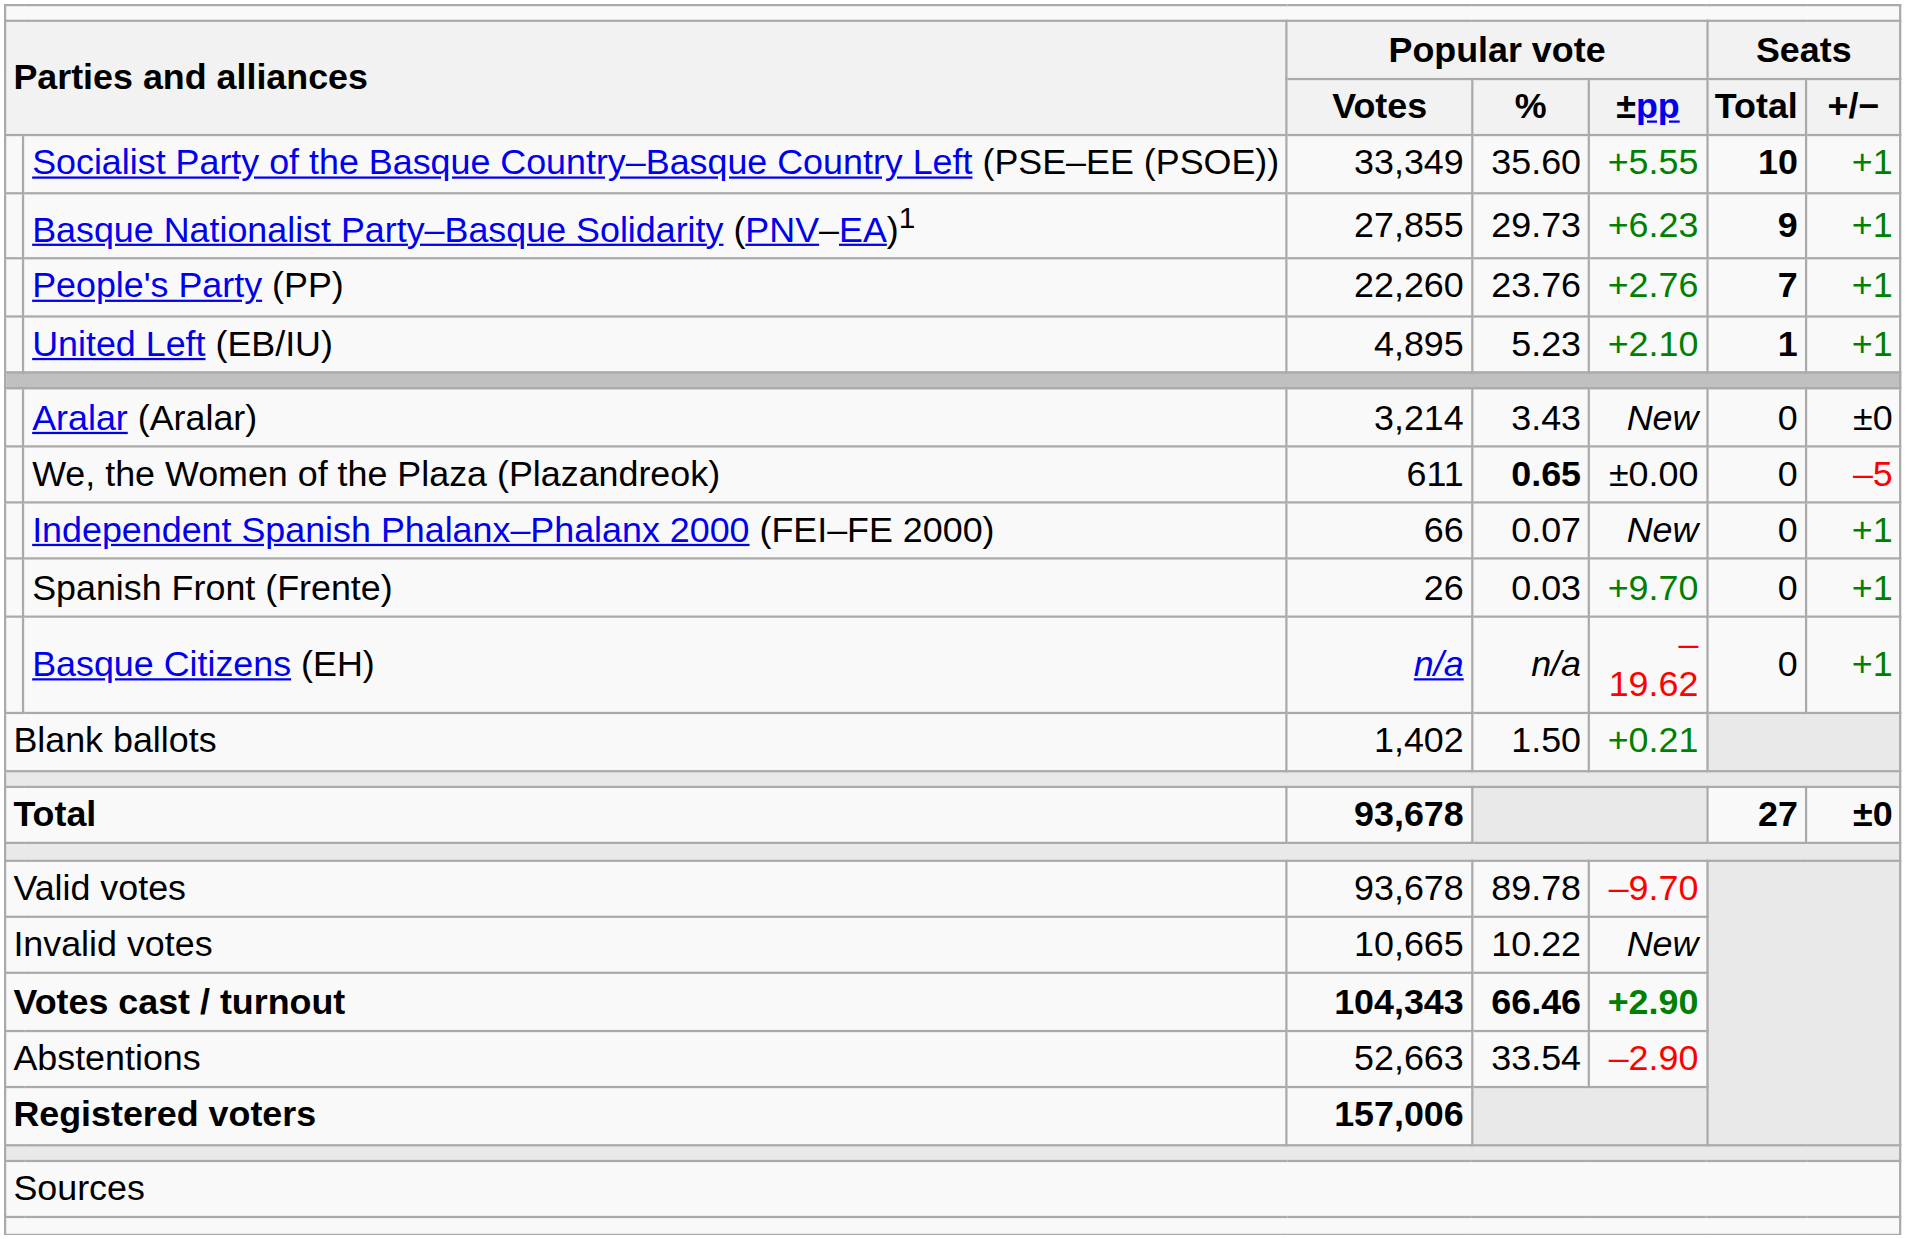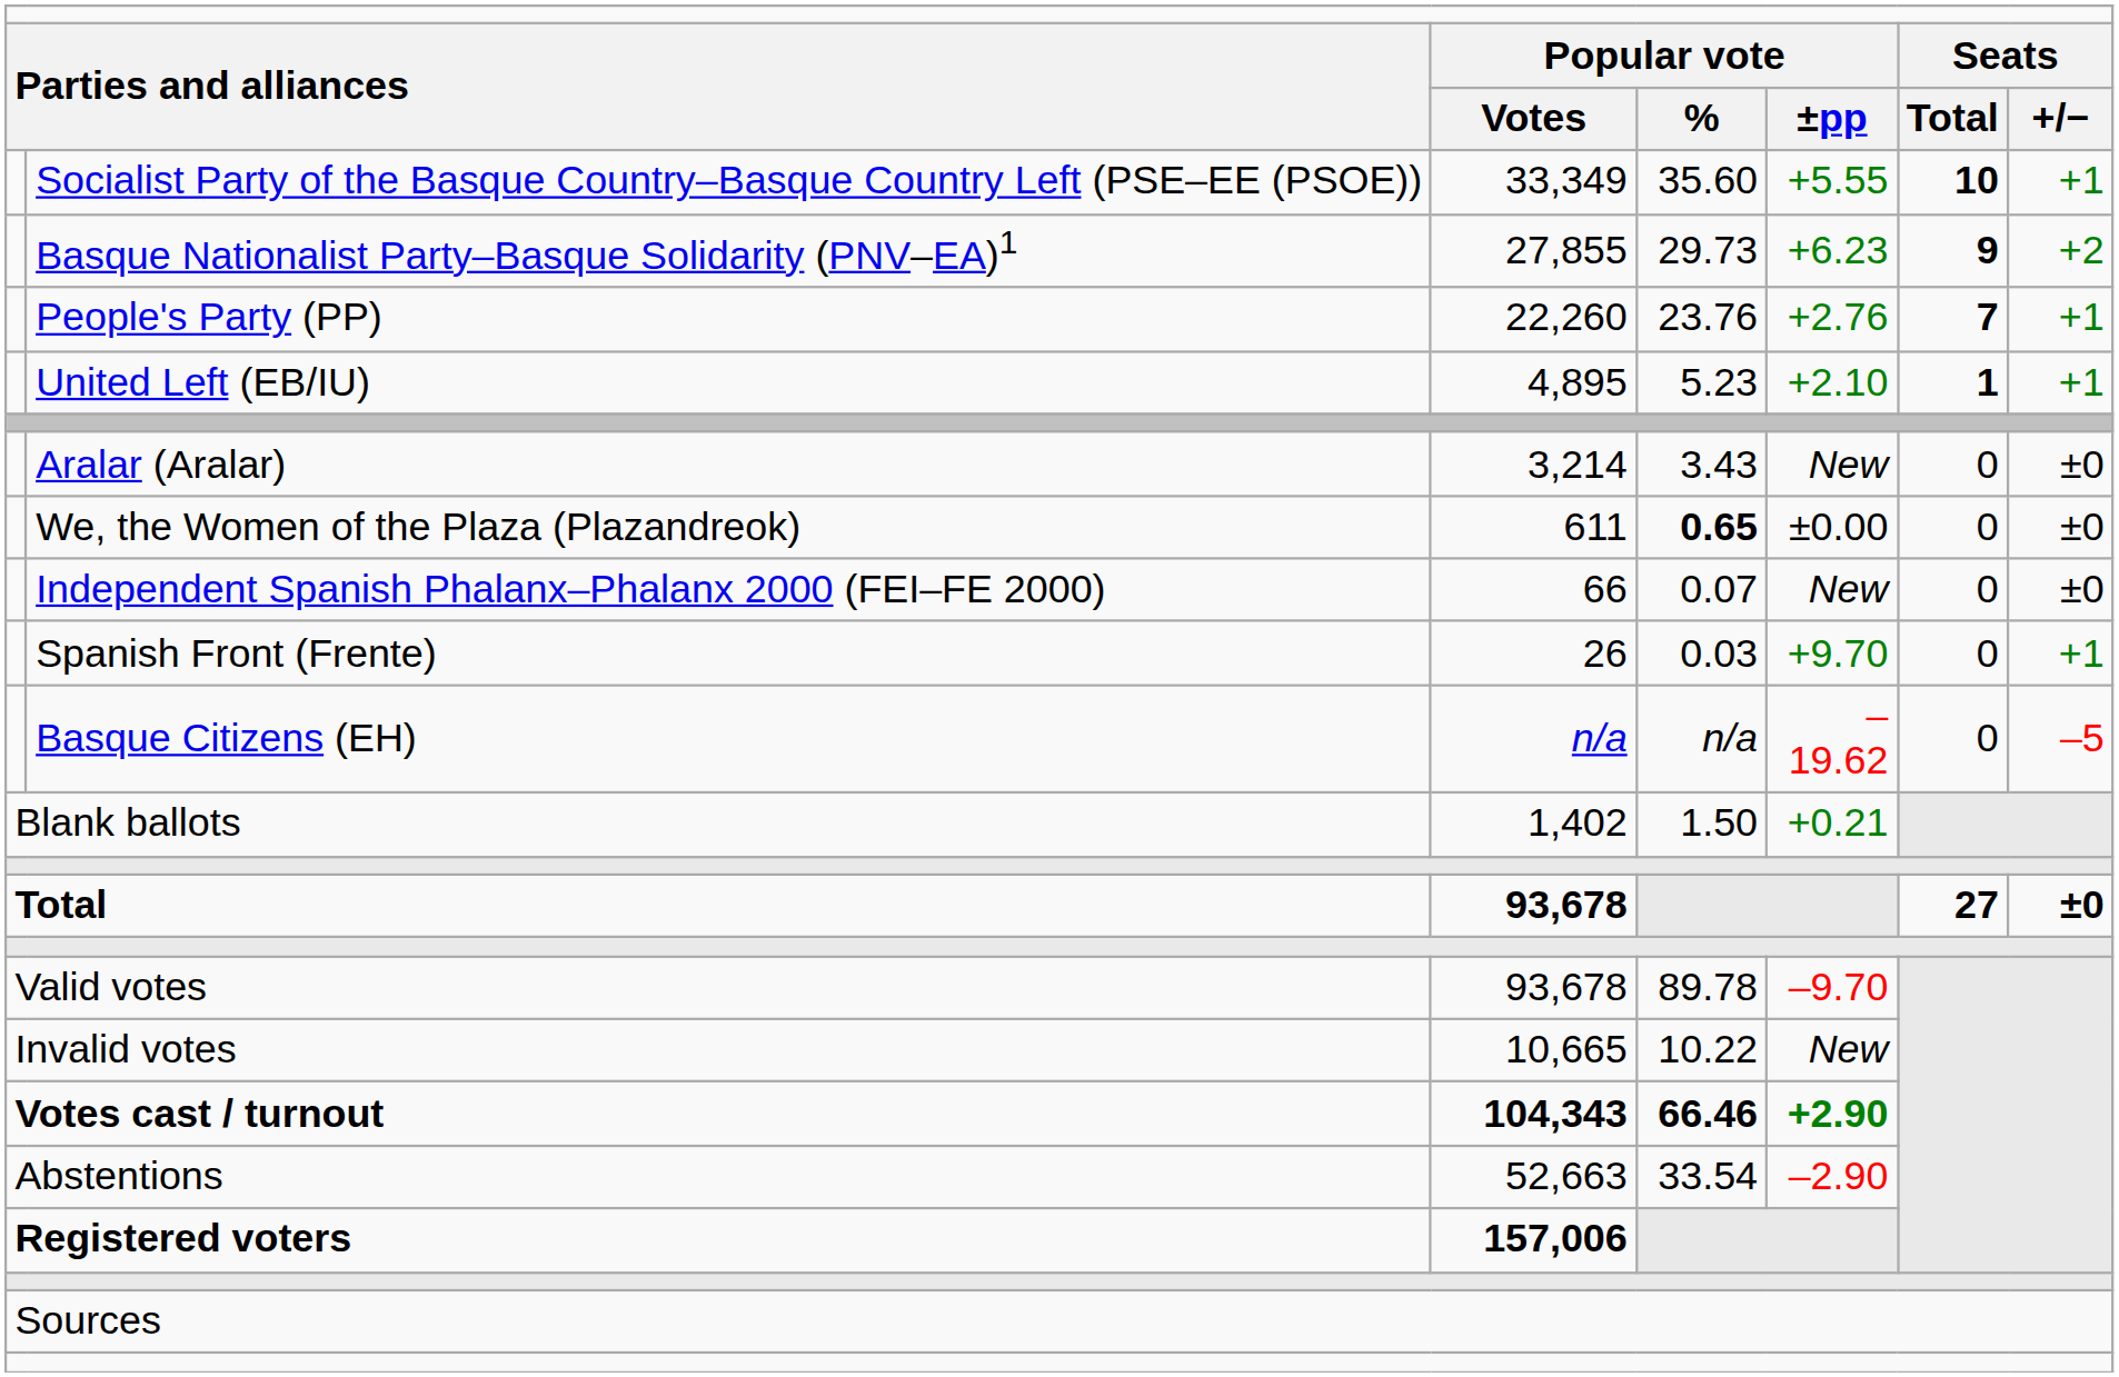Basque Nationalist Party–Basque Solidarity (PNV–EA)1 | column 7: +1 -> +2
We, the Women of the Plaza (Plazandreok) | column 7: –5 -> ±0
Independent Spanish Phalanx–Phalanx 2000 (FEI–FE 2000) | column 7: +1 -> ±0
Basque Citizens (EH) | column 7: +1 -> –5
